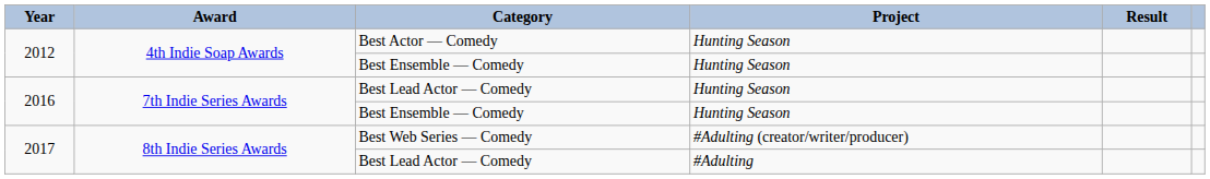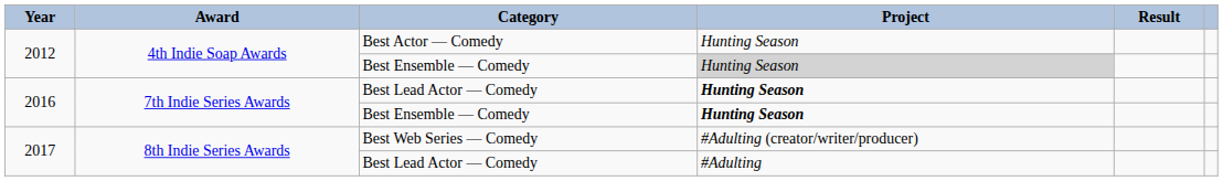2012 / Best Ensemble — Comedy | Project: no background -> lightgrey background
2016 / Best Lead Actor — Comedy | Project: normal -> bold
2016 / Best Ensemble — Comedy | Project: normal -> bold
